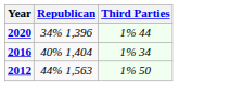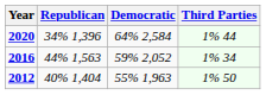+ column: Democratic | 64% 2,584 | 59% 2,052 | 55% 1,963
2016 | Republican: 40% 1,404 -> 44% 1,563
2012 | Republican: 44% 1,563 -> 40% 1,404
